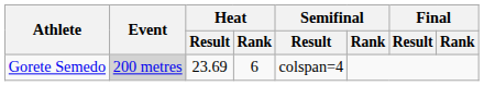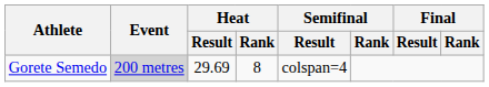Gorete Semedo | Heat / Result: 23.69 -> 29.69
Gorete Semedo | Heat / Rank: 6 -> 8
